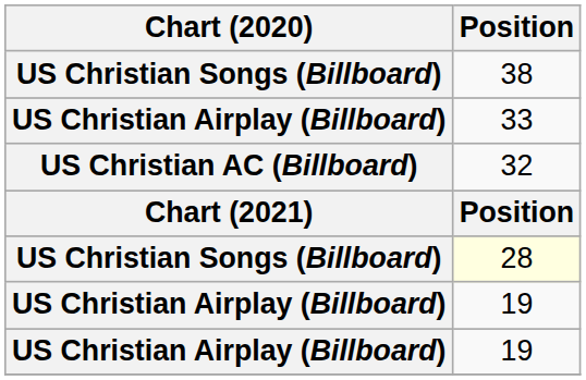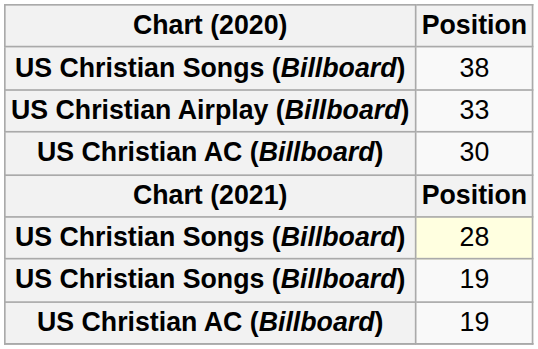row 4 | Position: 32 -> 30
row 7 | Chart (2020): US Christian Airplay (Billboard) -> US Christian Songs (Billboard)
row 8 | Chart (2020): US Christian Airplay (Billboard) -> US Christian AC (Billboard)
